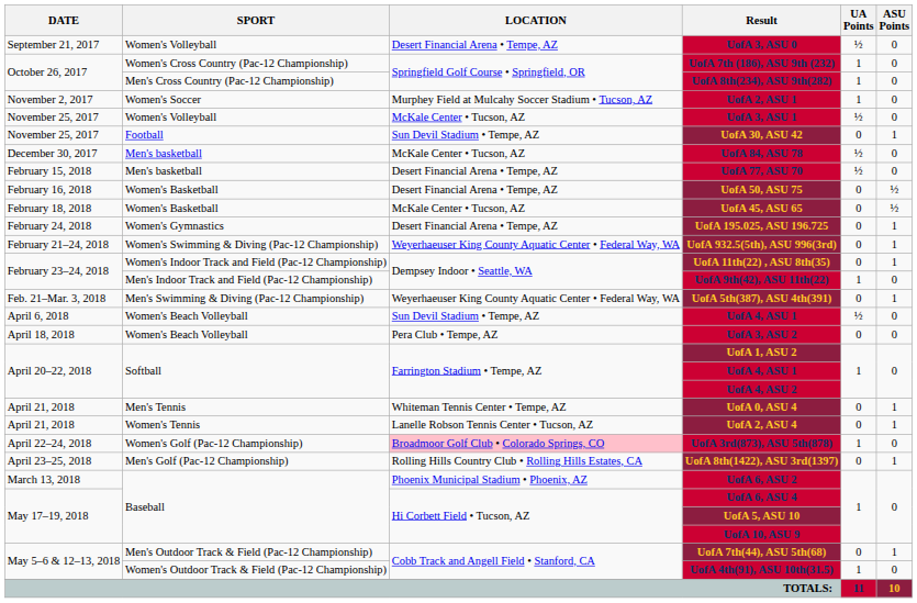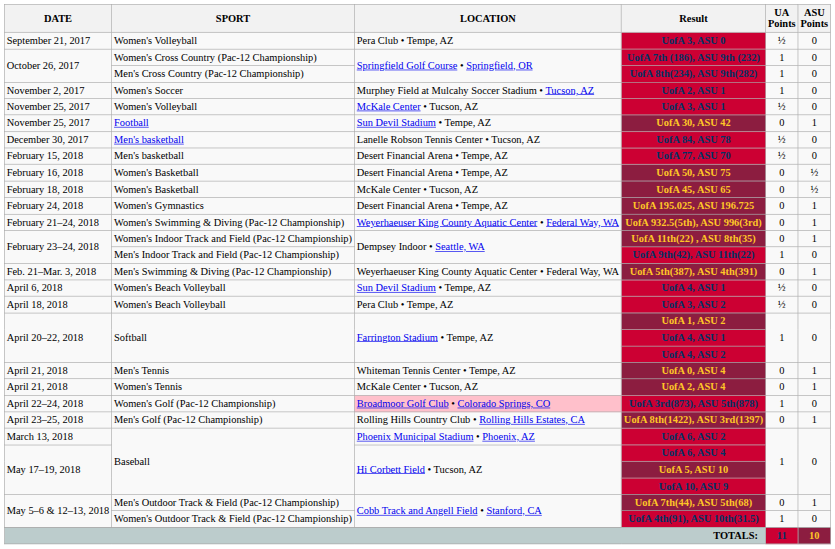UofA 3, ASU 0 | LOCATION: Desert Financial Arena • Tempe, AZ -> Pera Club • Tempe, AZ
UofA 84, ASU 78 | LOCATION: McKale Center • Tucson, AZ -> Lanelle Robson Tennis Center • Tucson, AZ
UofA 3, ASU 2 | UA Points: 0 -> ½
UofA 2, ASU 4 | LOCATION: Lanelle Robson Tennis Center • Tucson, AZ -> McKale Center • Tucson, AZ
